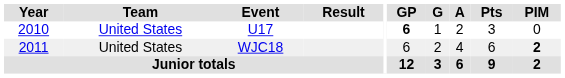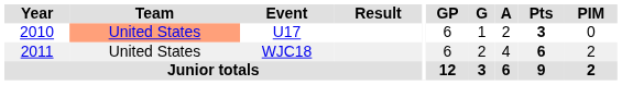U17 | Team: no background -> lightsalmon background
U17 | GP: bold -> normal
U17 | Pts: normal -> bold
WJC18 | Pts: normal -> bold
WJC18 | PIM: bold -> normal
